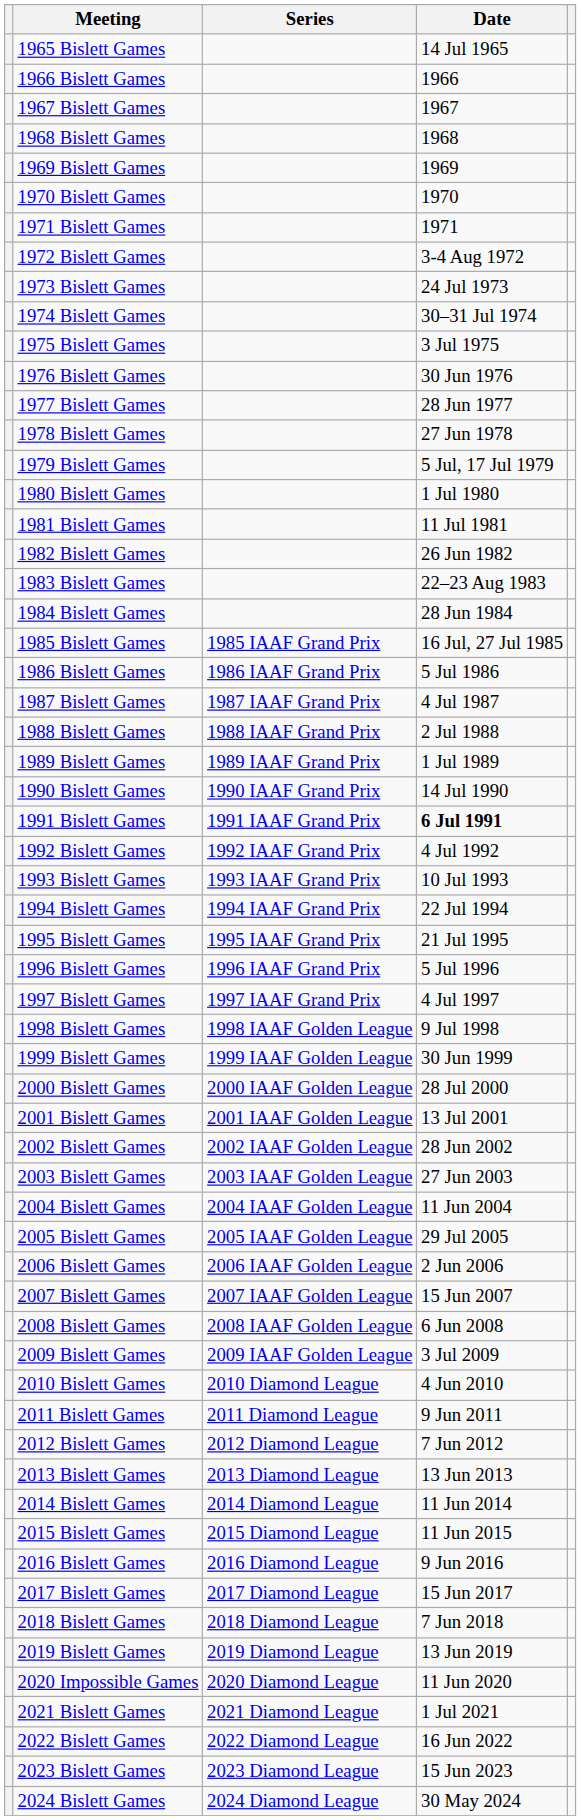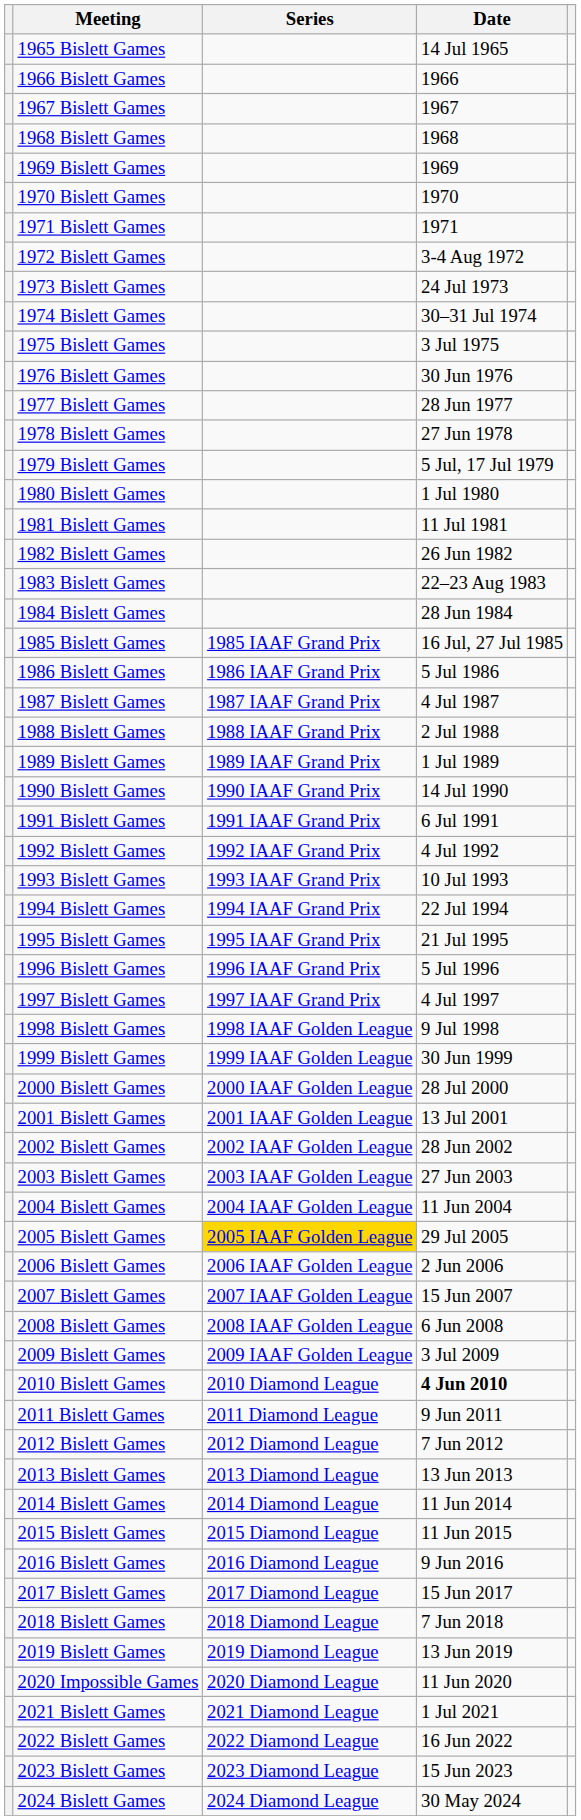1991 Bislett Games | Date: bold -> normal
2005 Bislett Games | Series: no background -> gold background
2010 Bislett Games | Date: normal -> bold
